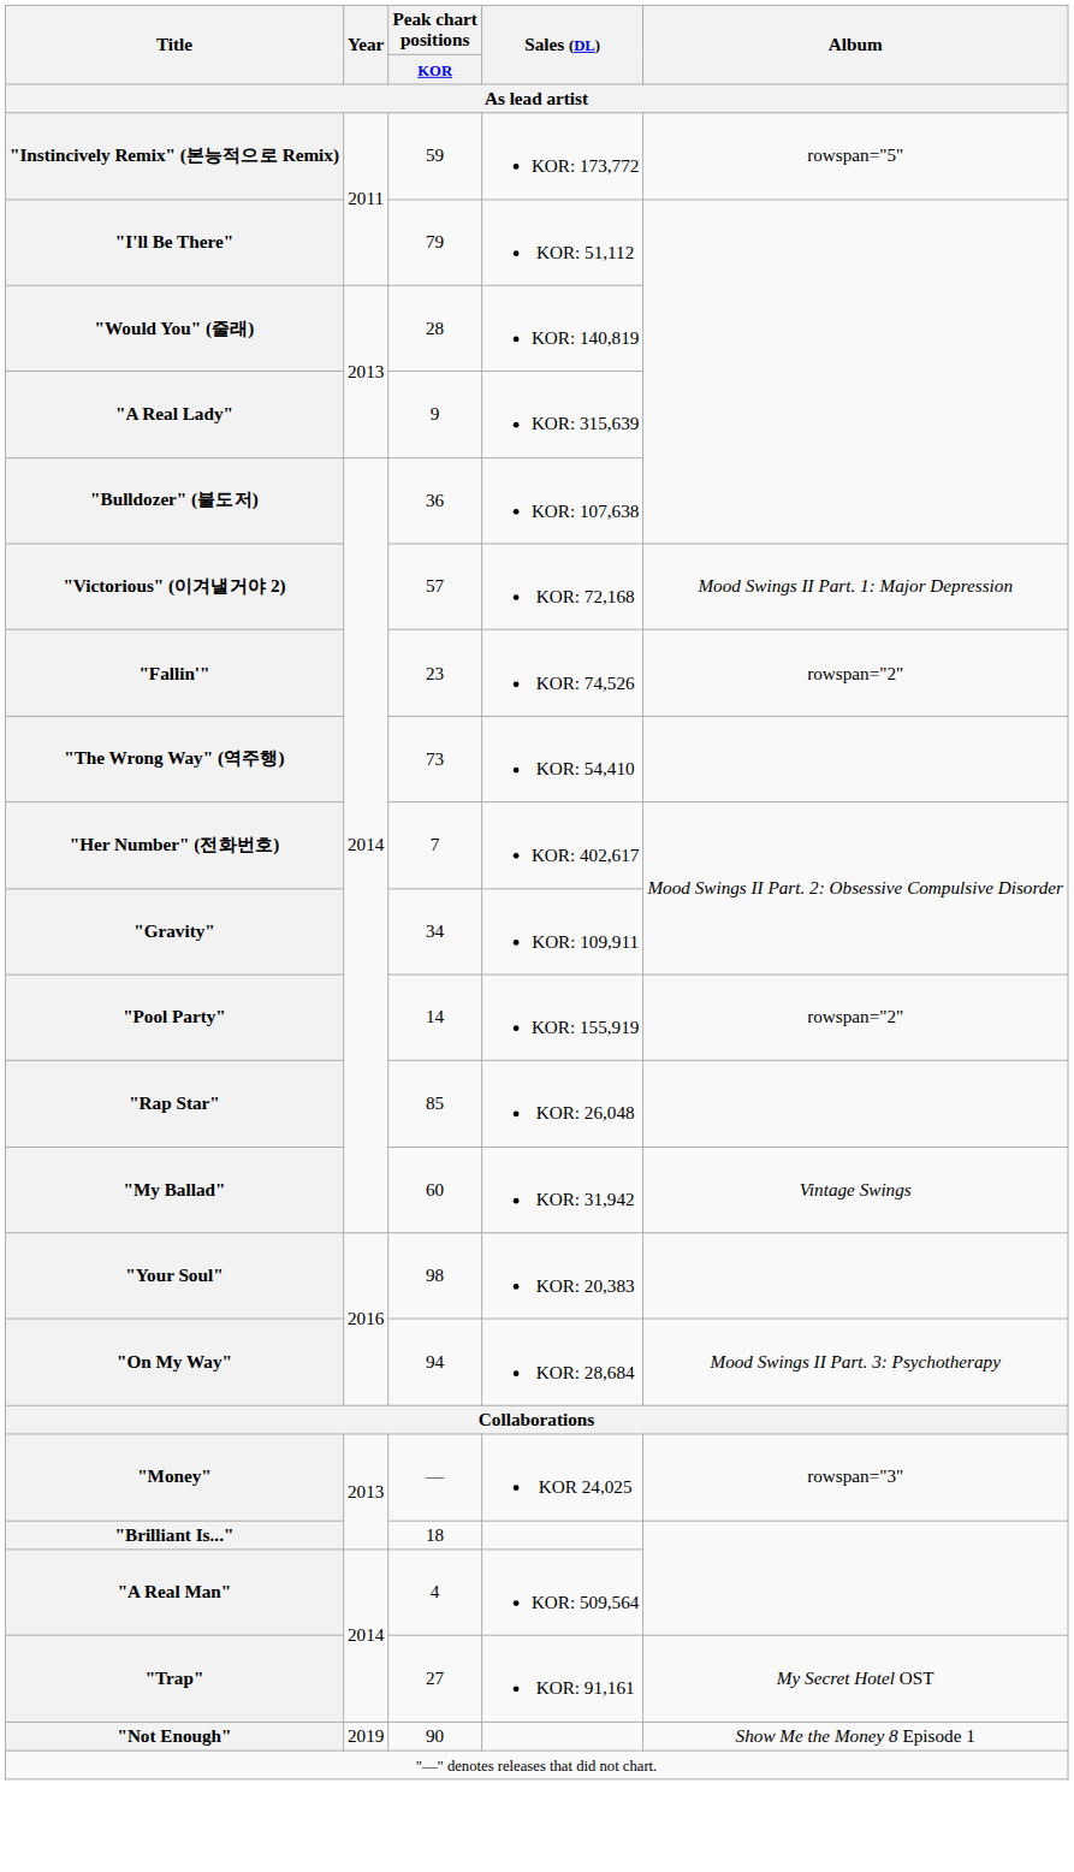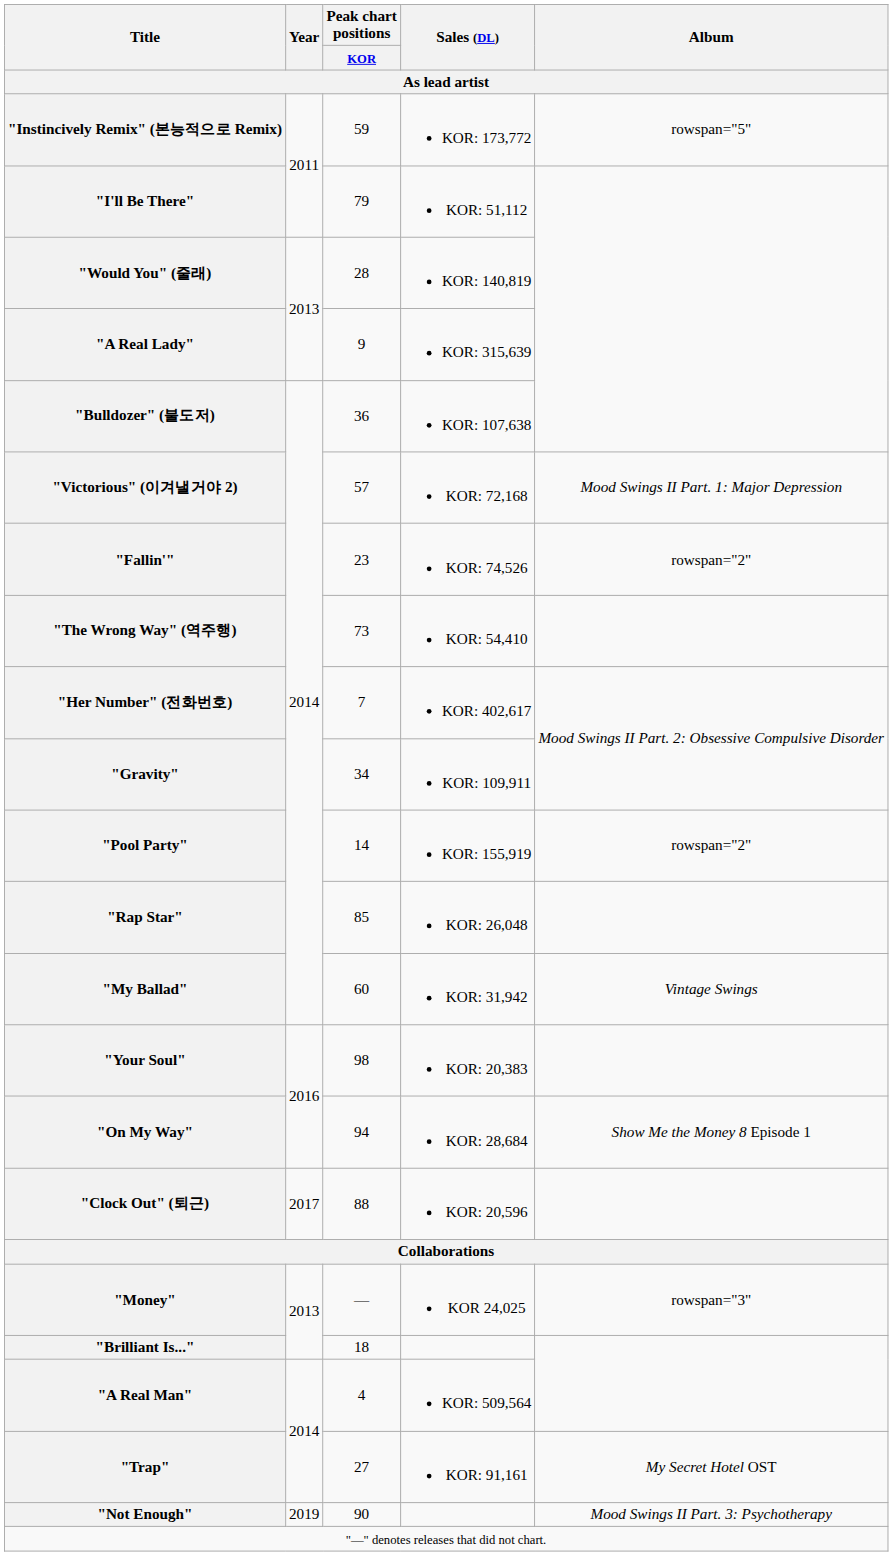"On My Way" | Album: Mood Swings II Part. 3: Psychotherapy -> Show Me the Money 8 Episode 1
+ row: "Clock Out" (퇴근) | 2017 | 88 | KOR: 20,596
"Not Enough" | Album: Show Me the Money 8 Episode 1 -> Mood Swings II Part. 3: Psychotherapy
